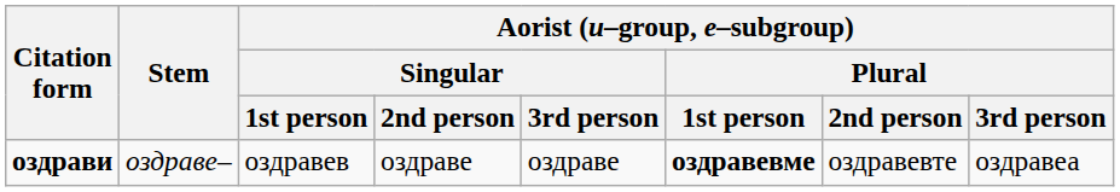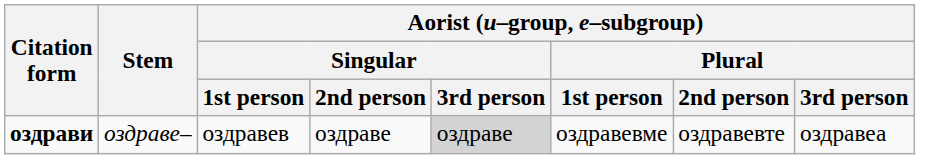оздрави | Aorist (и–group, е–subgroup) / Singular / 3rd person: no background -> lightgrey background
оздрави | Aorist (и–group, е–subgroup) / Plural / 1st person: bold -> normal
